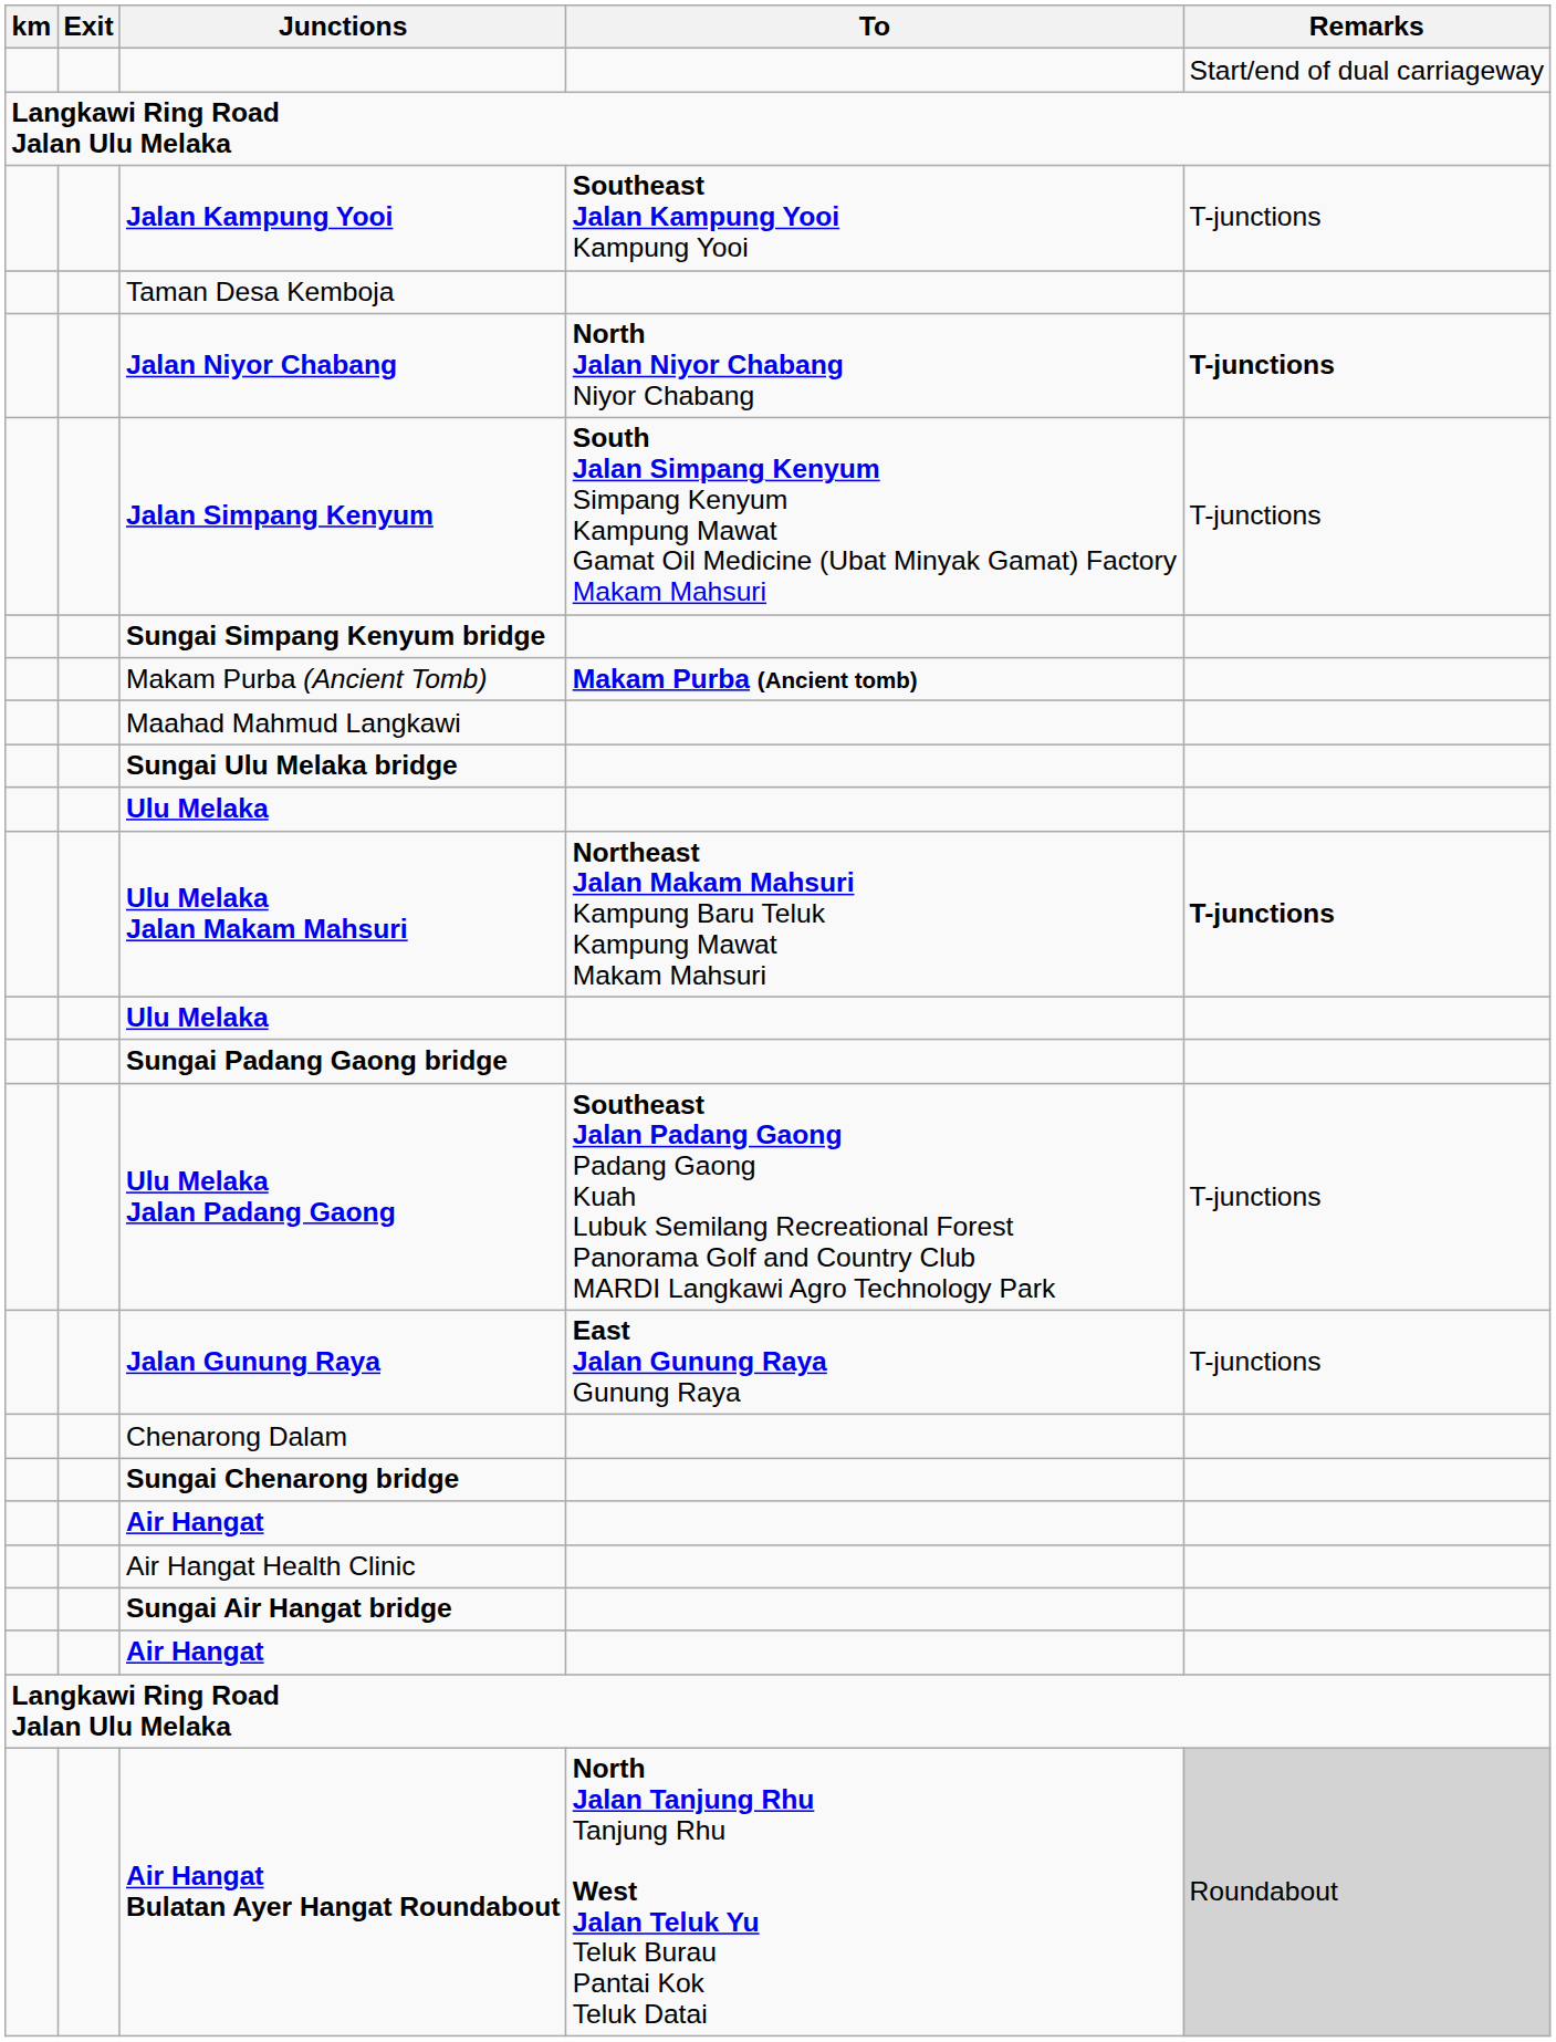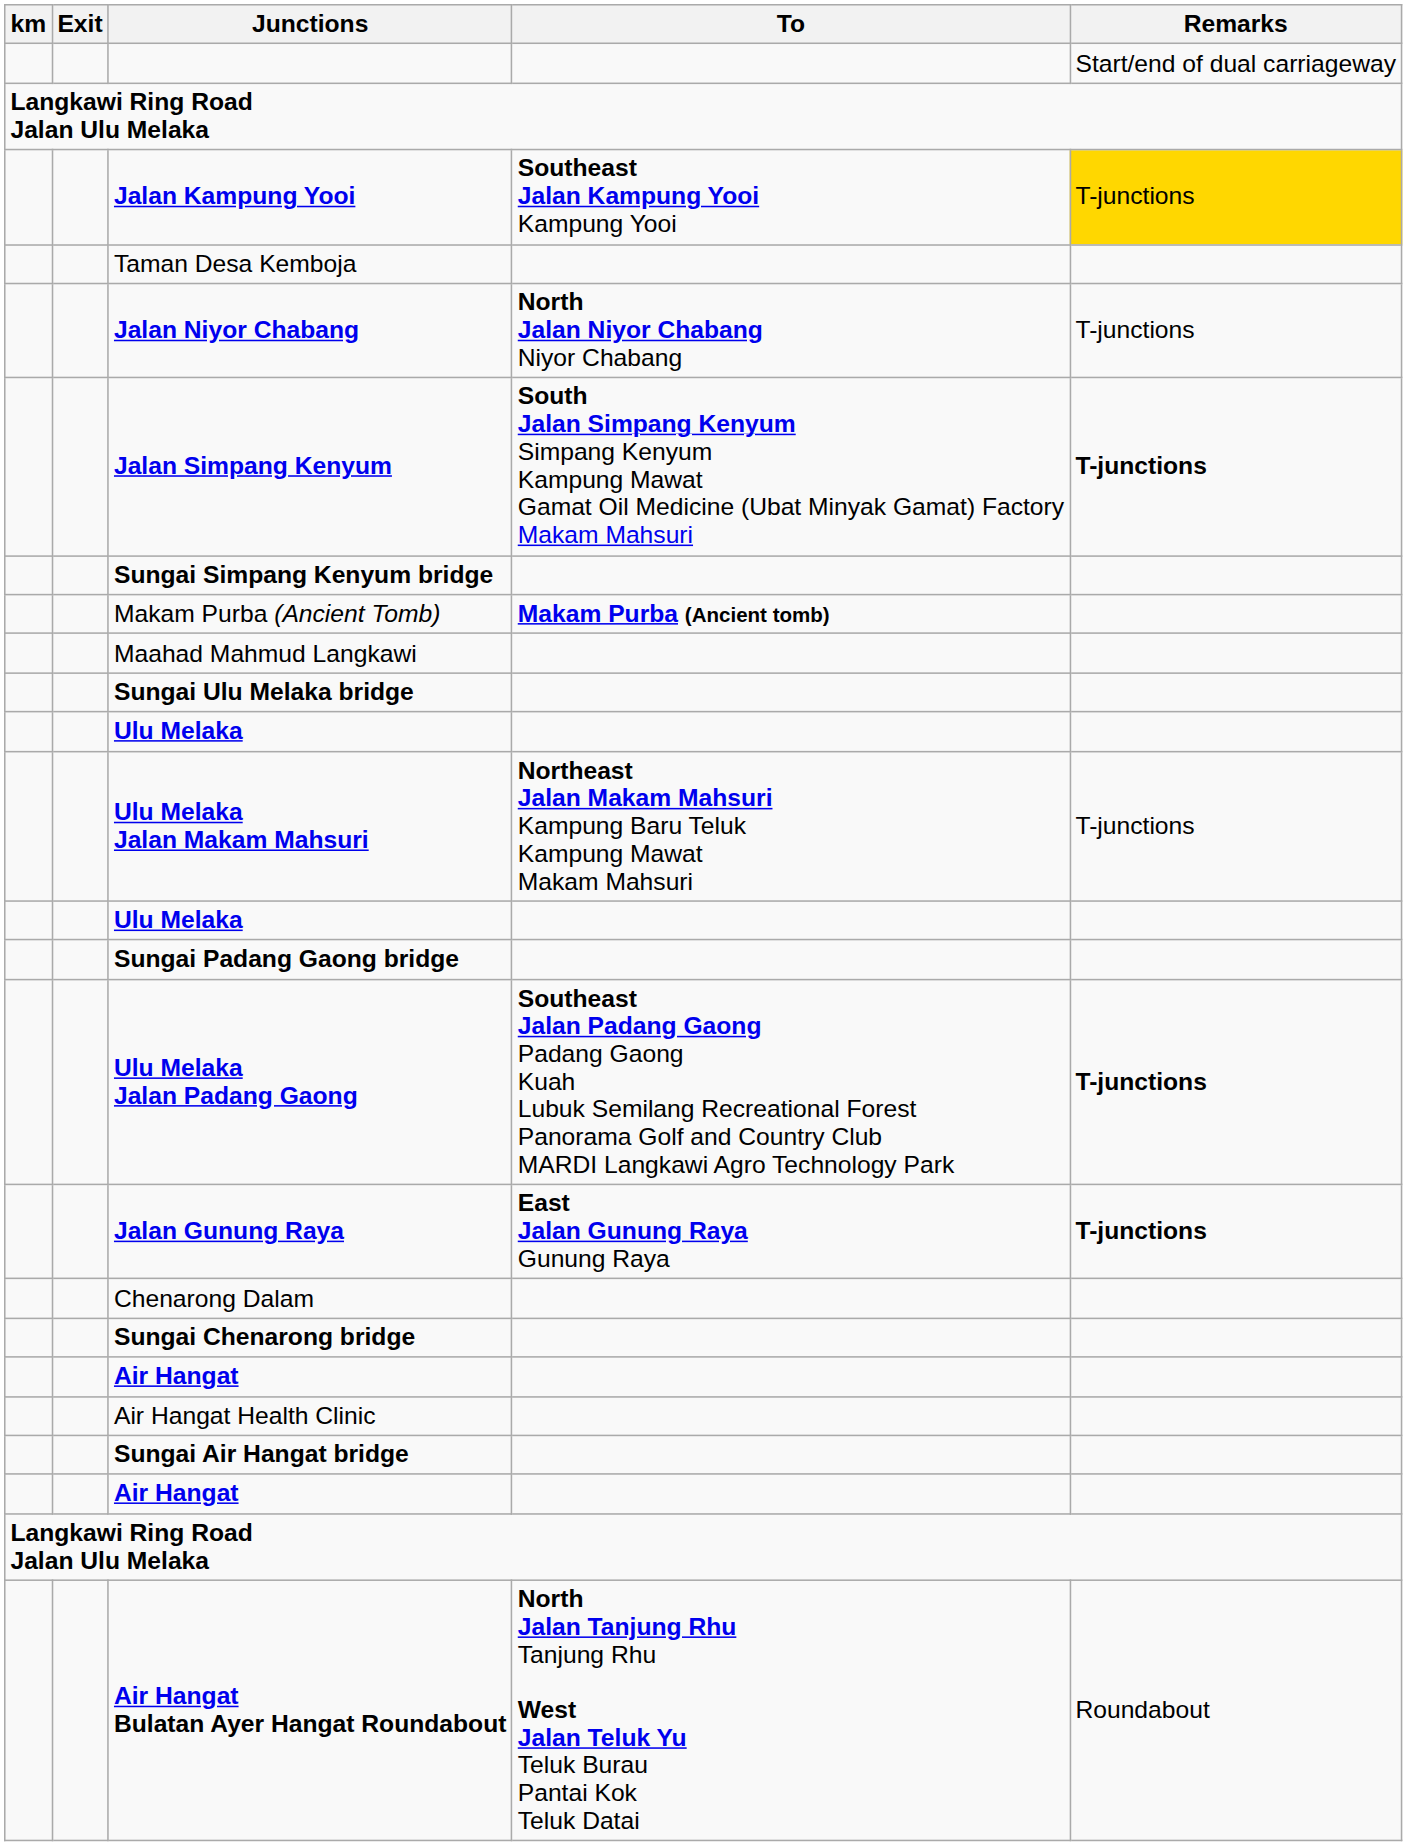Jalan Kampung Yooi | Remarks: no background -> gold background
Jalan Niyor Chabang | Remarks: bold -> normal
Jalan Simpang Kenyum | Remarks: normal -> bold
Ulu Melaka Jalan Makam Mahsuri | Remarks: bold -> normal
Ulu Melaka Jalan Padang Gaong | Remarks: normal -> bold
Jalan Gunung Raya | Remarks: normal -> bold
Air Hangat Bulatan Ayer Hangat Roundabout | Remarks: lightgrey background -> no background
